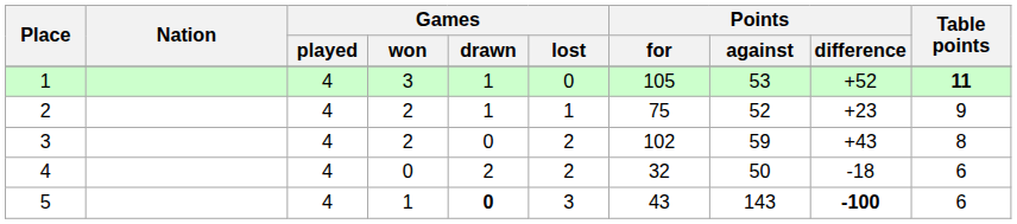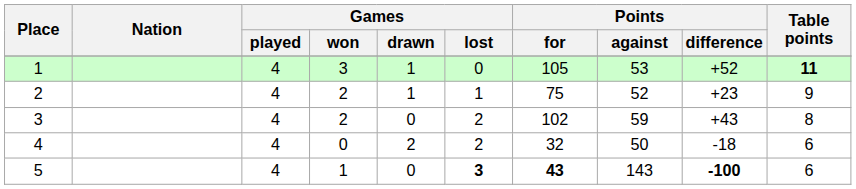5 | Games / drawn: bold -> normal
5 | Games / lost: normal -> bold
5 | Points / for: normal -> bold
